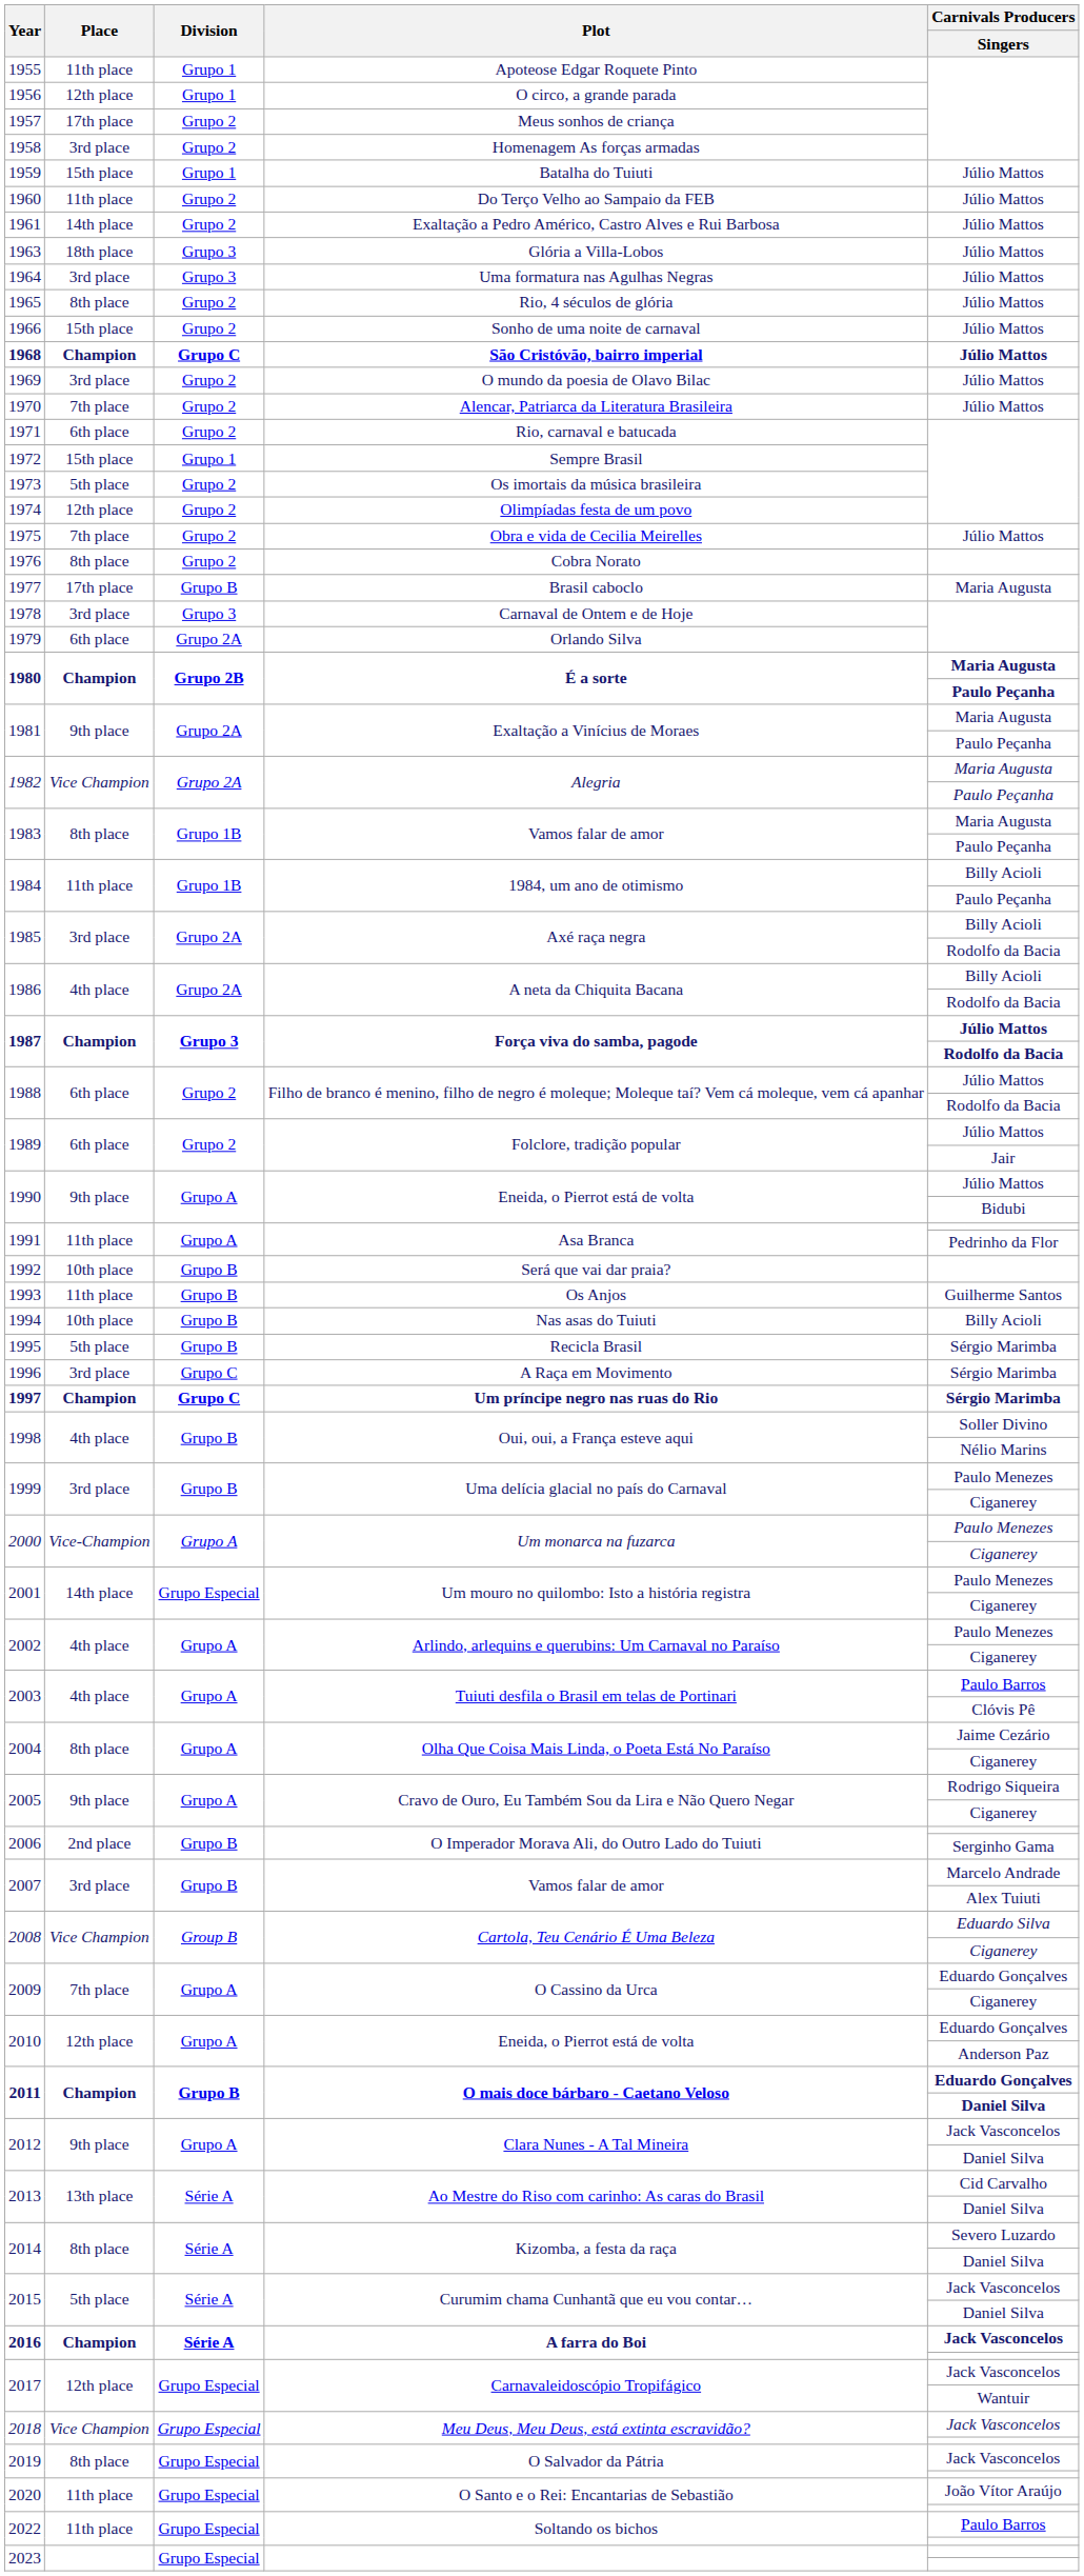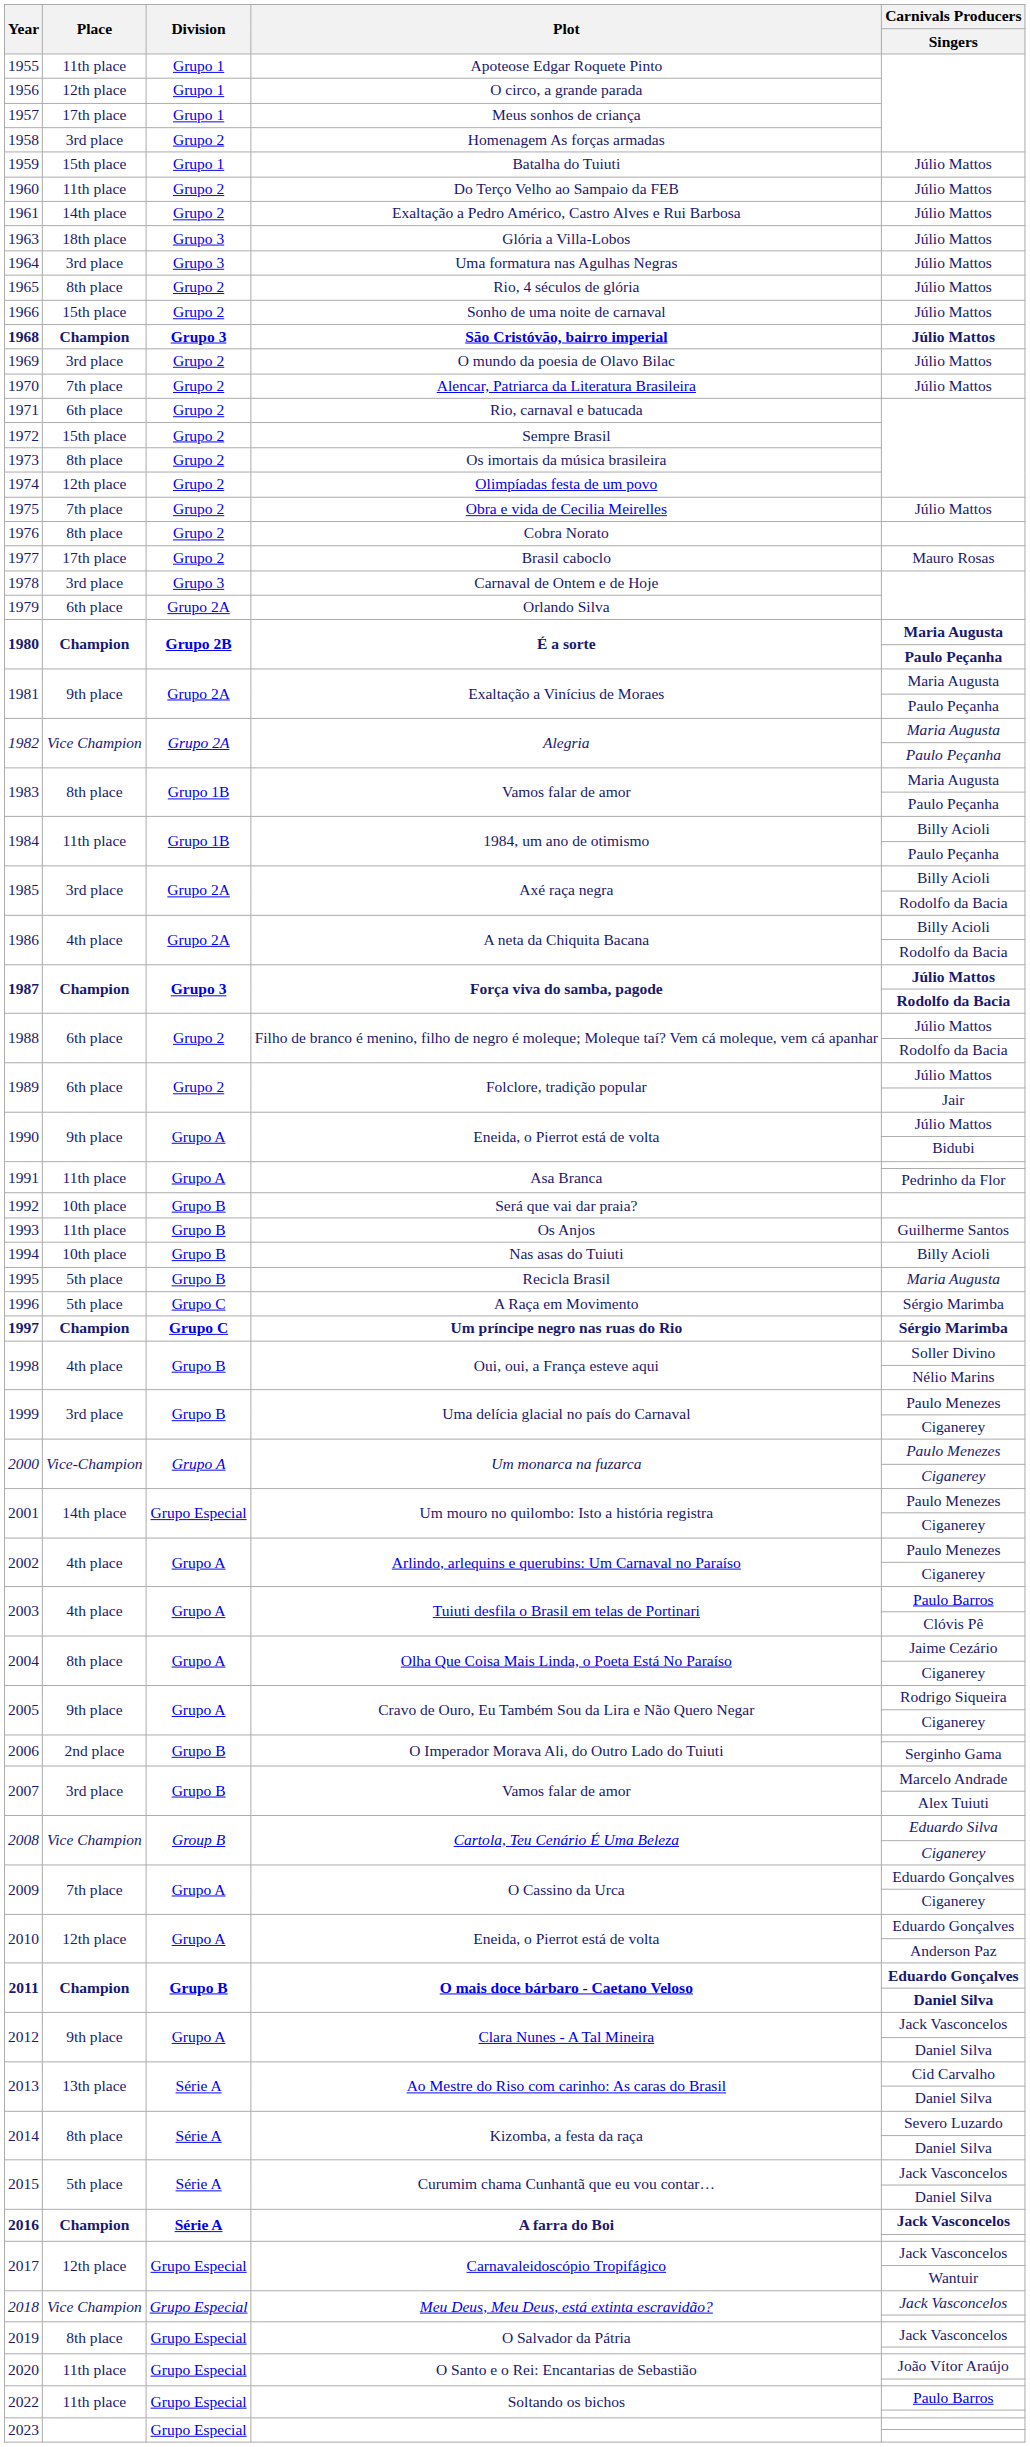1957 | Division: Grupo 2 -> Grupo 1
1968 | Division: Grupo C -> Grupo 3
1972 | Division: Grupo 1 -> Grupo 2
1973 | Place: 5th place -> 8th place
1977 | Division: Grupo B -> Grupo 2
1977 | Carnivals Producers / Singers: Maria Augusta -> Mauro Rosas
1995 | Carnivals Producers / Singers: Sérgio Marimba -> Maria Augusta
1996 | Place: 3rd place -> 5th place
